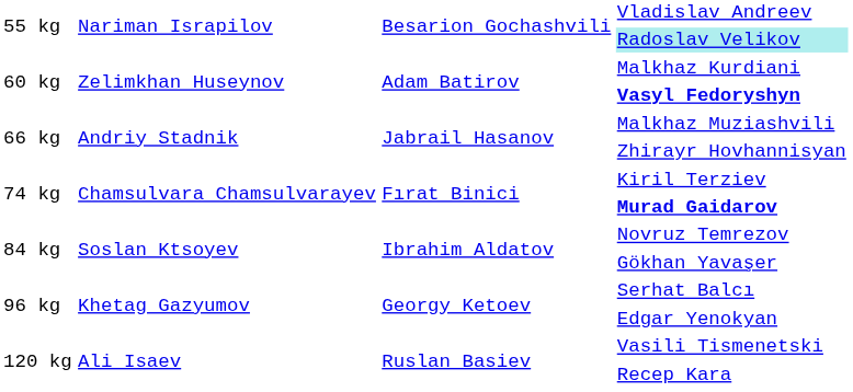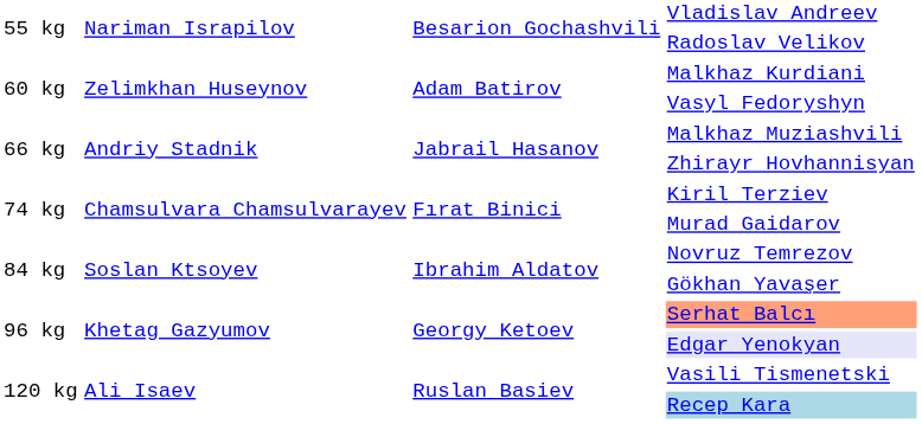Radoslav Velikov | column 4: paleturquoise background -> no background
Vasyl Fedoryshyn | column 4: bold -> normal
Murad Gaidarov | column 4: bold -> normal
Serhat Balcı | column 4: no background -> lightsalmon background
Edgar Yenokyan | column 4: no background -> lavender background
Recep Kara | column 4: no background -> lightblue background
